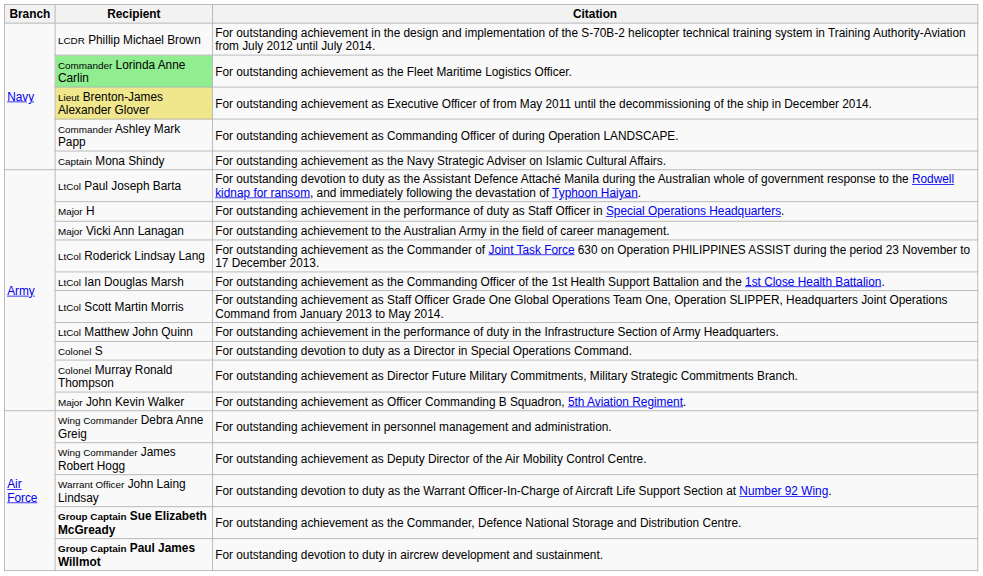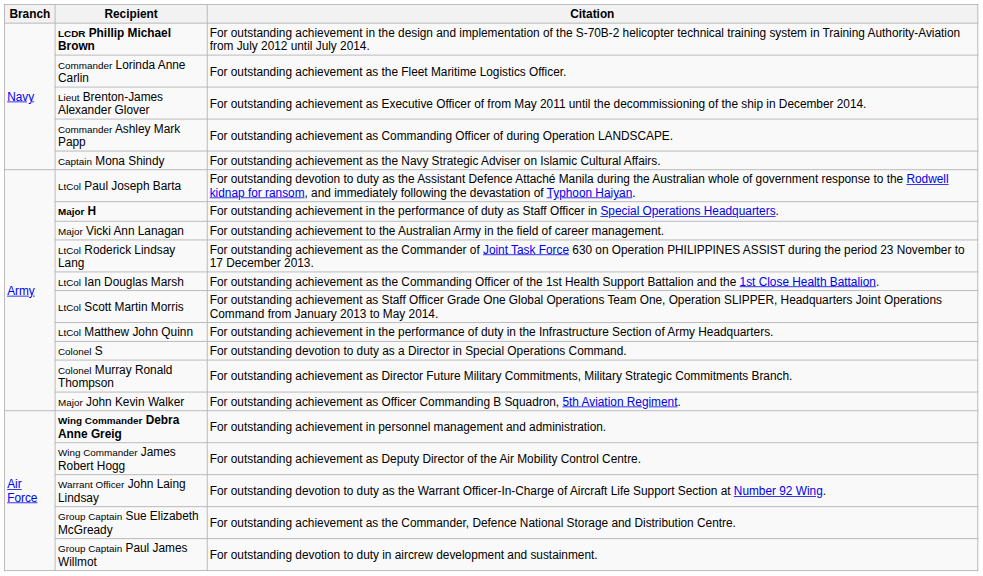LCDR Phillip Michael Brown | Recipient: normal -> bold
Commander Lorinda Anne Carlin | Recipient: lightgreen background -> no background
Lieut Brenton-James Alexander Glover | Recipient: khaki background -> no background
Major H | Recipient: normal -> bold
Wing Commander Debra Anne Greig | Recipient: normal -> bold
Group Captain Sue Elizabeth McGready | Recipient: bold -> normal
Group Captain Paul James Willmot | Recipient: bold -> normal
